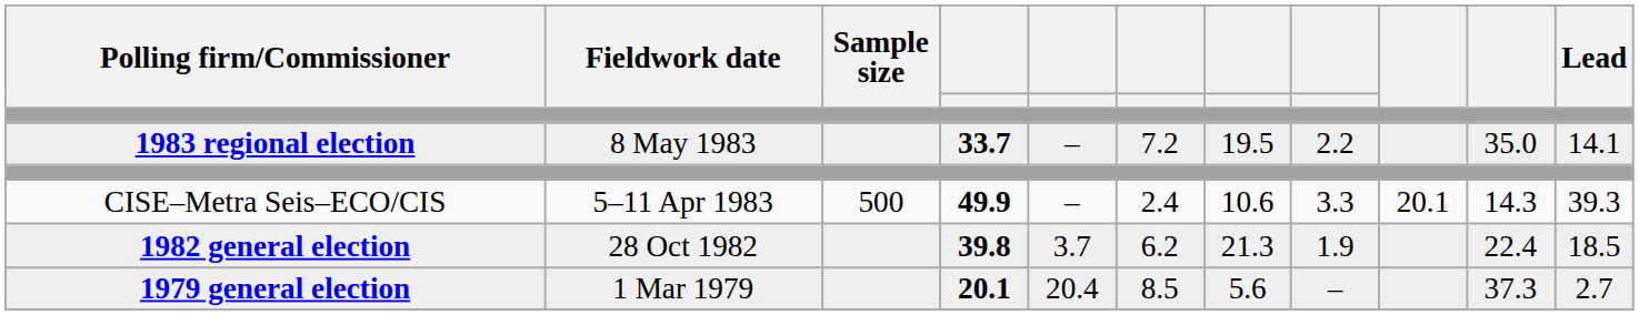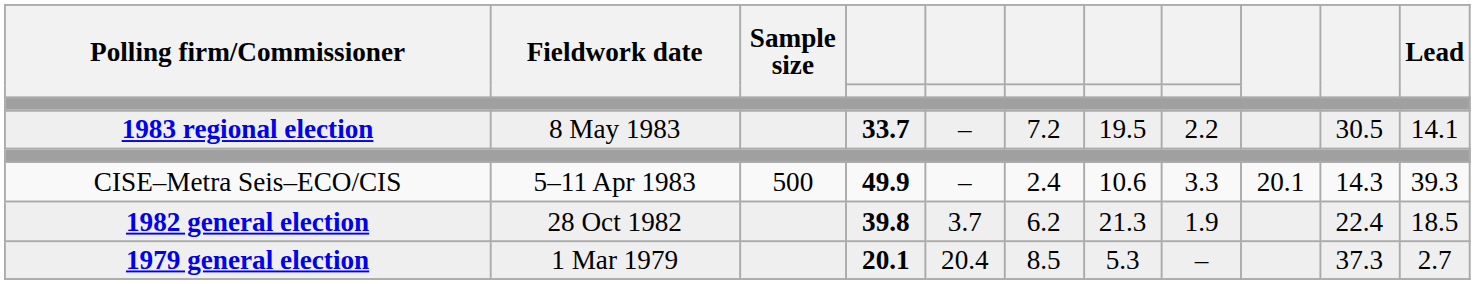1983 regional election | column 10: 35.0 -> 30.5
1979 general election | column 7: 5.6 -> 5.3
